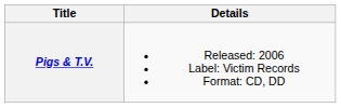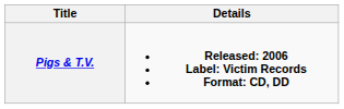Pigs & T.V. | Details: normal -> bold
